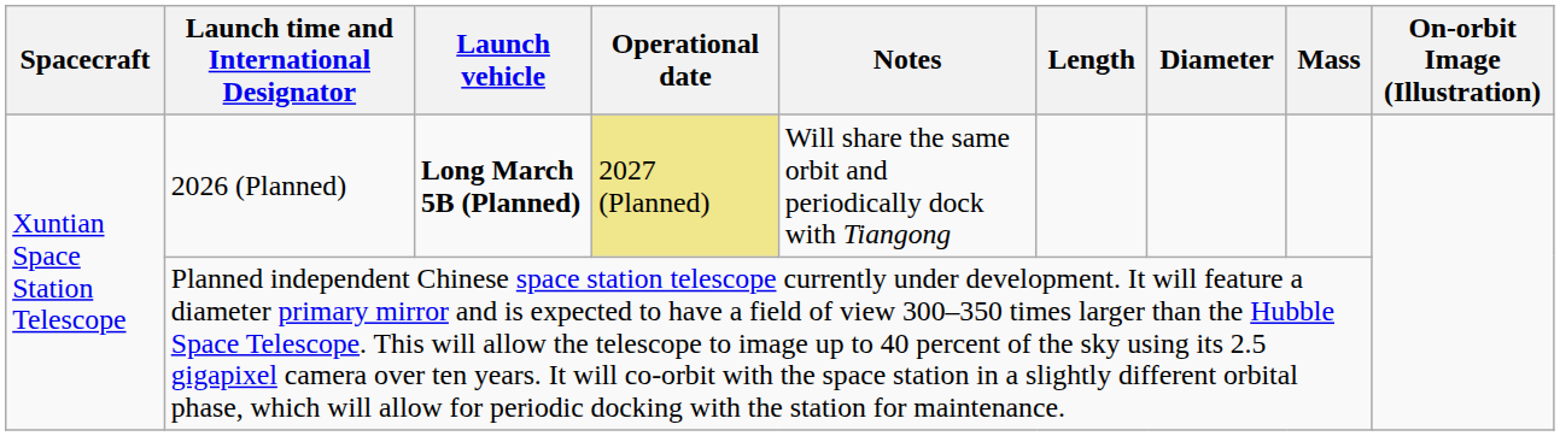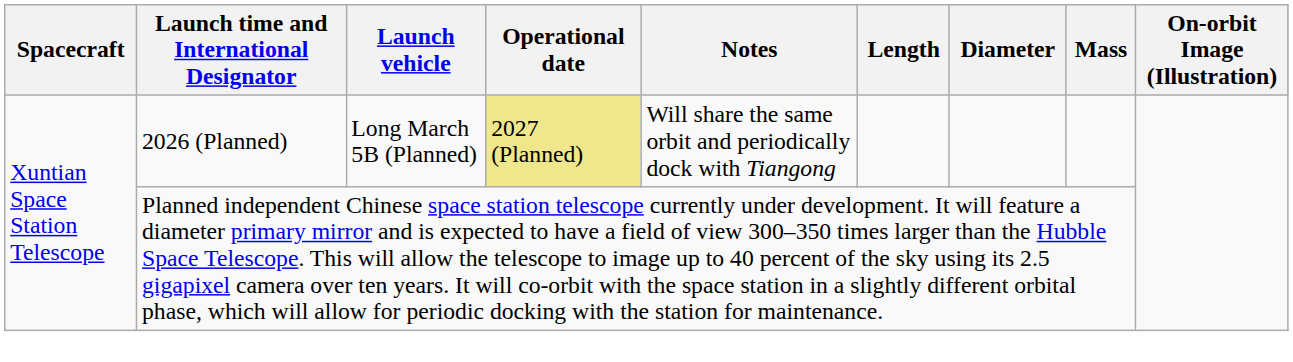2026 (Planned) | Launch vehicle: bold -> normal
